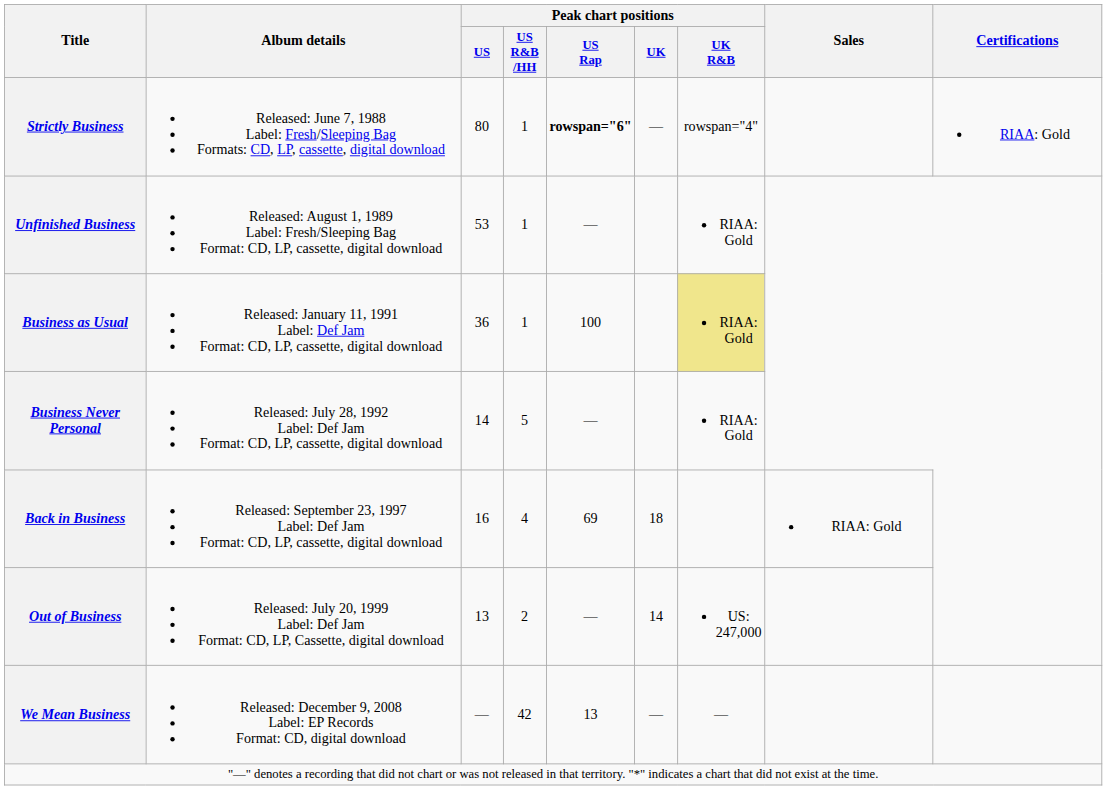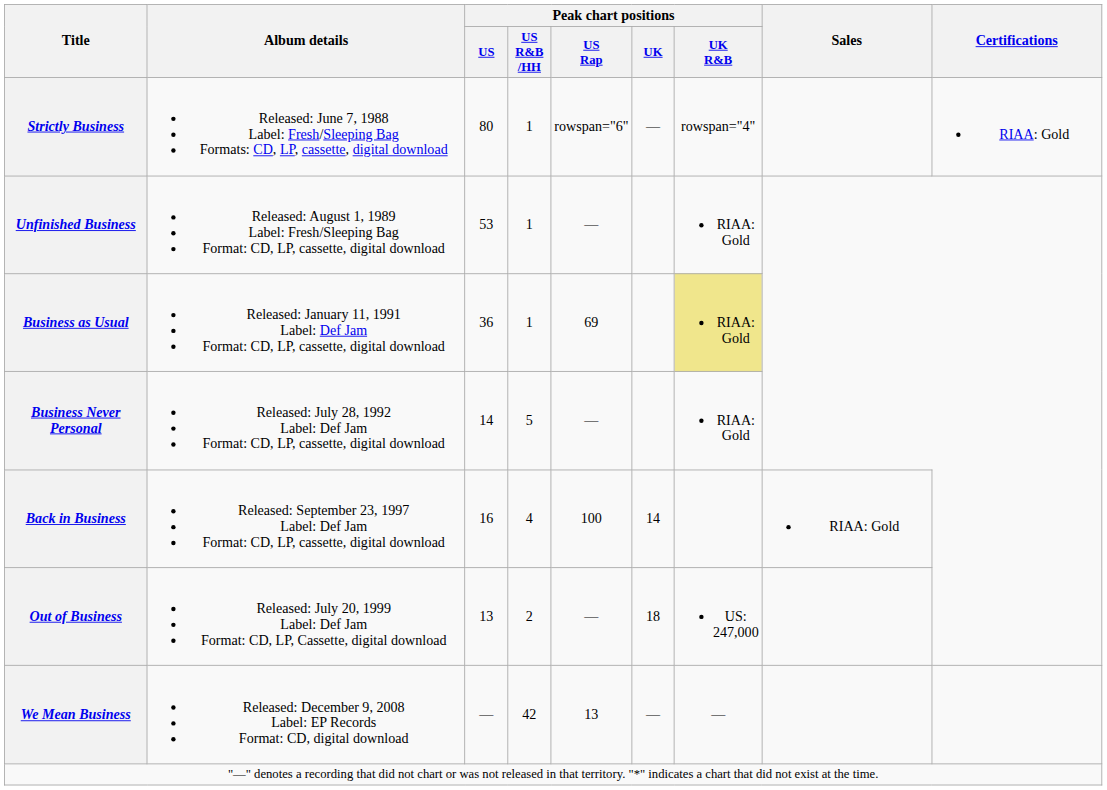Strictly Business | Peak chart positions / US Rap: bold -> normal
Business as Usual | Peak chart positions / US Rap: 100 -> 69
Back in Business | Peak chart positions / US Rap: 69 -> 100
Back in Business | Peak chart positions / UK: 18 -> 14
Out of Business | Peak chart positions / UK: 14 -> 18
